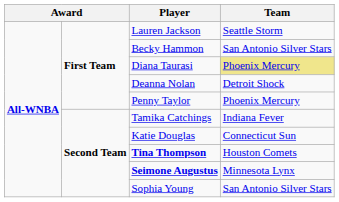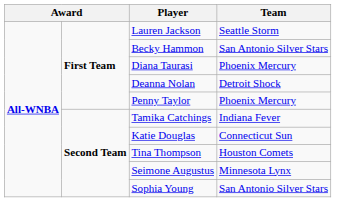row 4 | Team: khaki background -> no background
row 9 | Player: bold -> normal
row 10 | Player: bold -> normal
